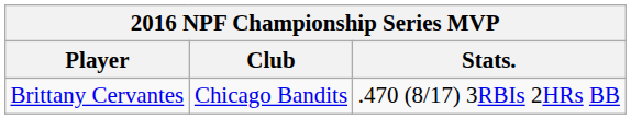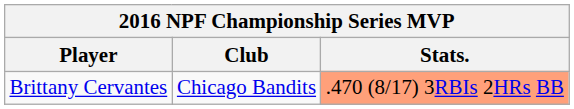Brittany Cervantes | Stats.: no background -> lightsalmon background
